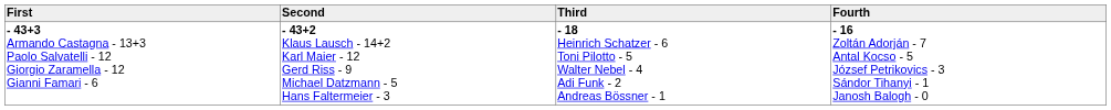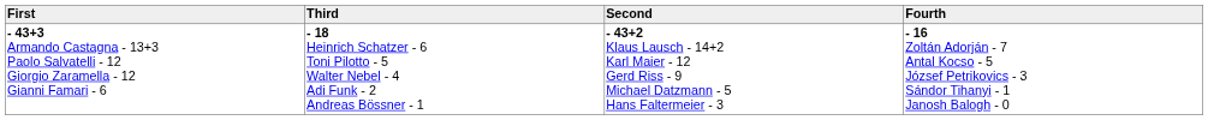columns swapped: Second <-> Third
